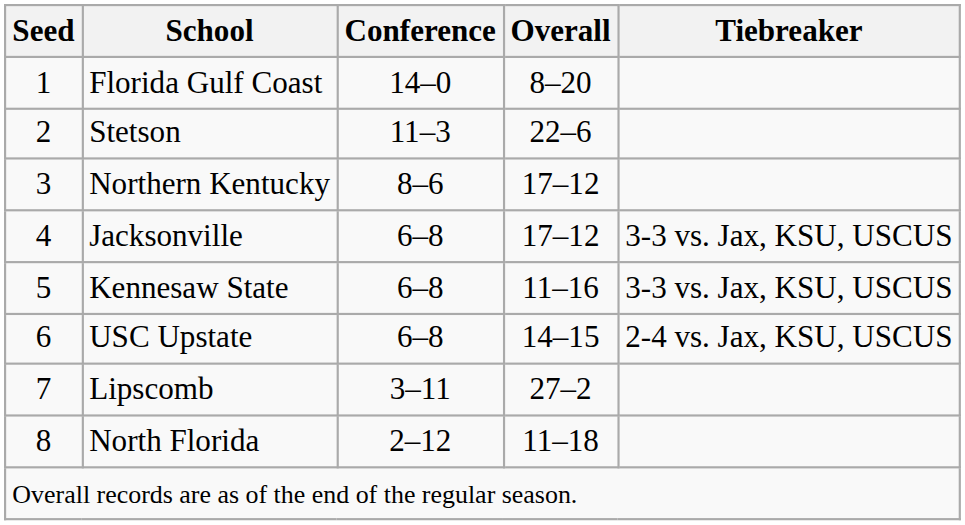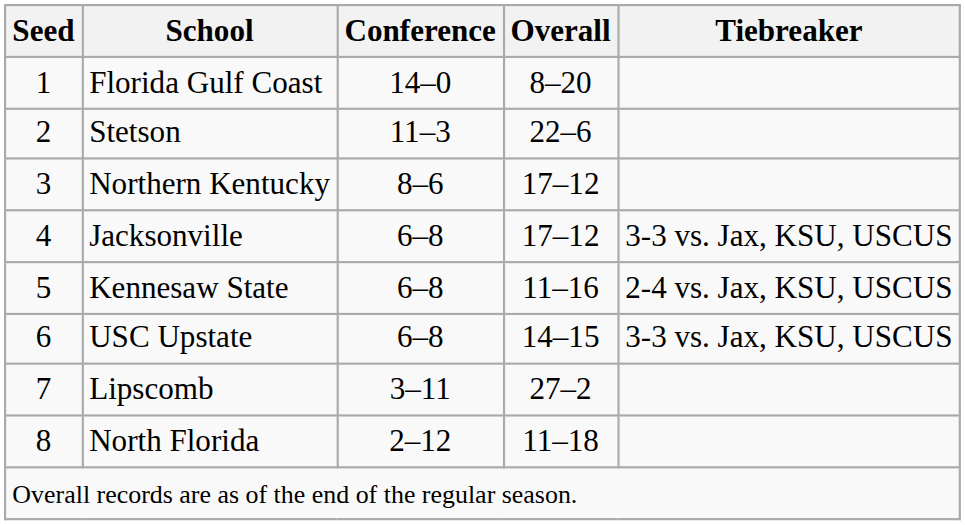Kennesaw State | Tiebreaker: 3-3 vs. Jax, KSU, USCUS -> 2-4 vs. Jax, KSU, USCUS
USC Upstate | Tiebreaker: 2-4 vs. Jax, KSU, USCUS -> 3-3 vs. Jax, KSU, USCUS
